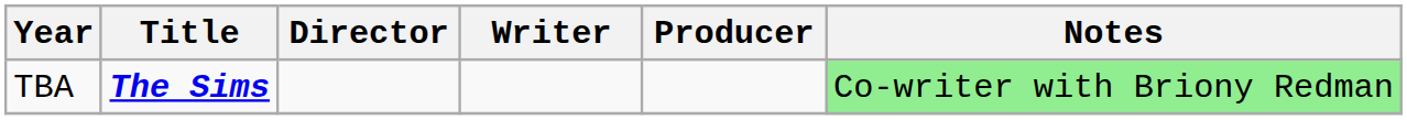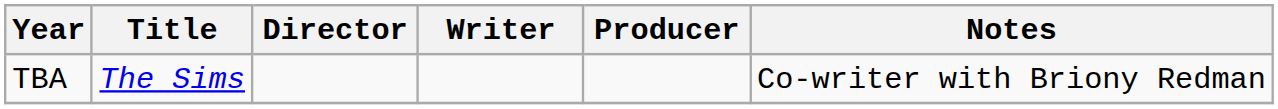TBA | Title: bold -> normal
TBA | Notes: lightgreen background -> no background
